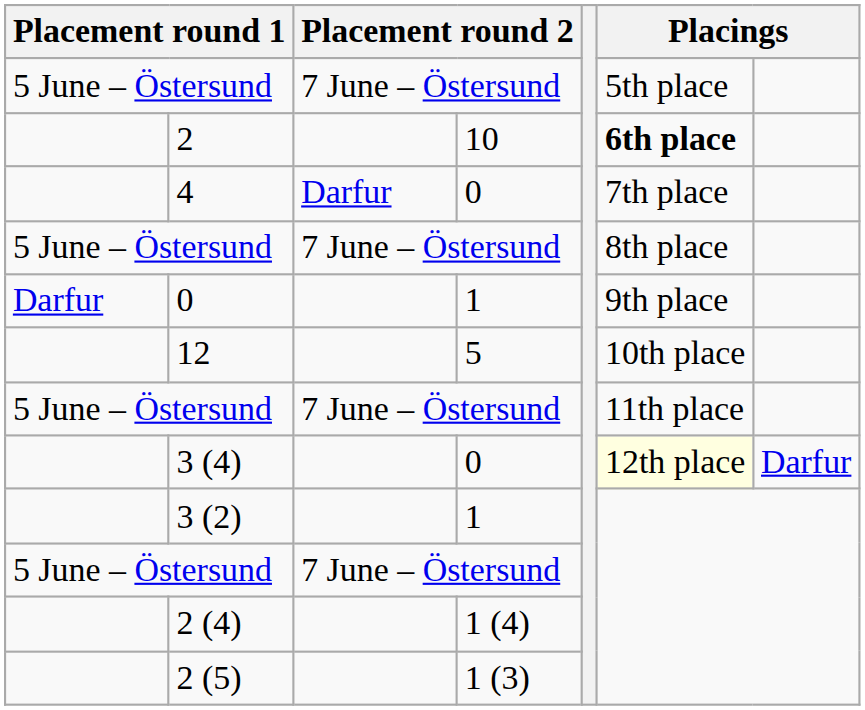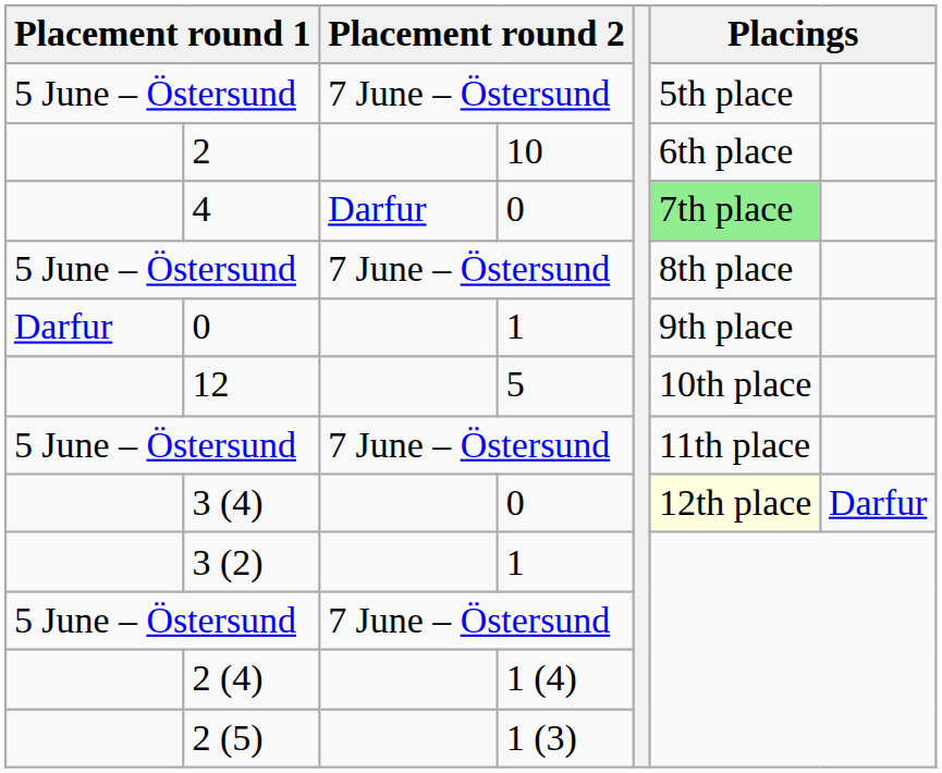2 | column 6: bold -> normal
4 | column 6: no background -> lightgreen background
